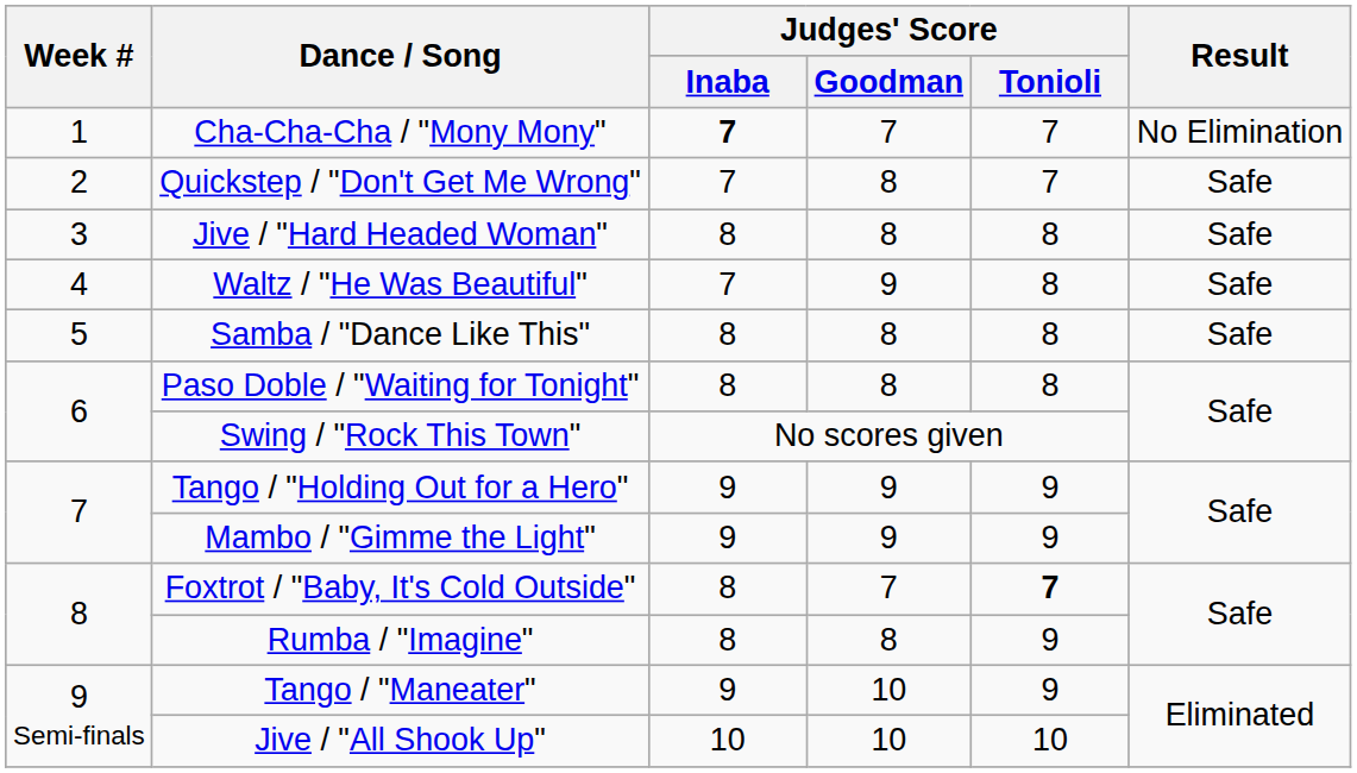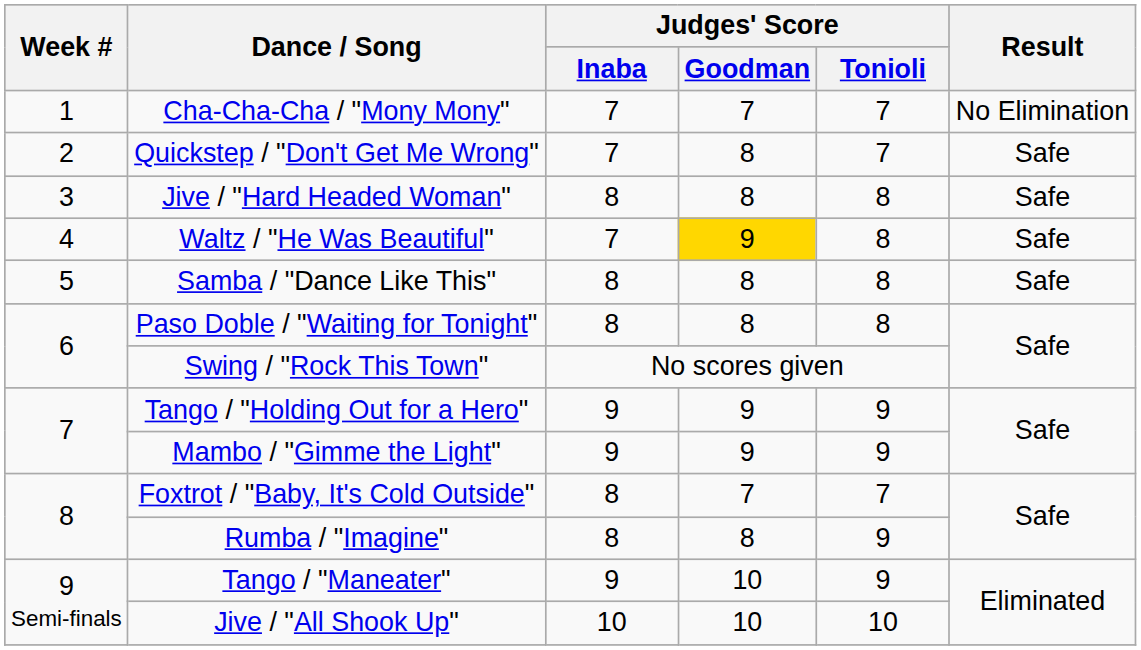Cha-Cha-Cha / "Mony Mony" | Judges' Score / Inaba: bold -> normal
Waltz / "He Was Beautiful" | Judges' Score / Goodman: no background -> gold background
Foxtrot / "Baby, It's Cold Outside" | Judges' Score / Tonioli: bold -> normal
